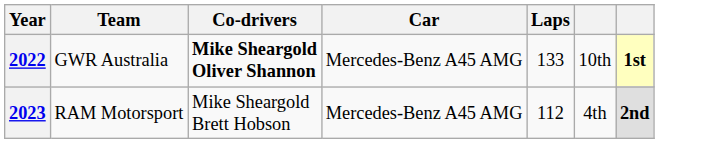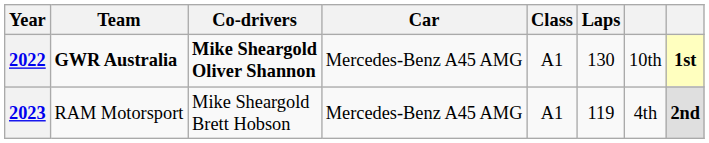+ column: Class | A1 | A1
2022 | Team: normal -> bold
2022 | Laps: 133 -> 130
2023 | Laps: 112 -> 119
